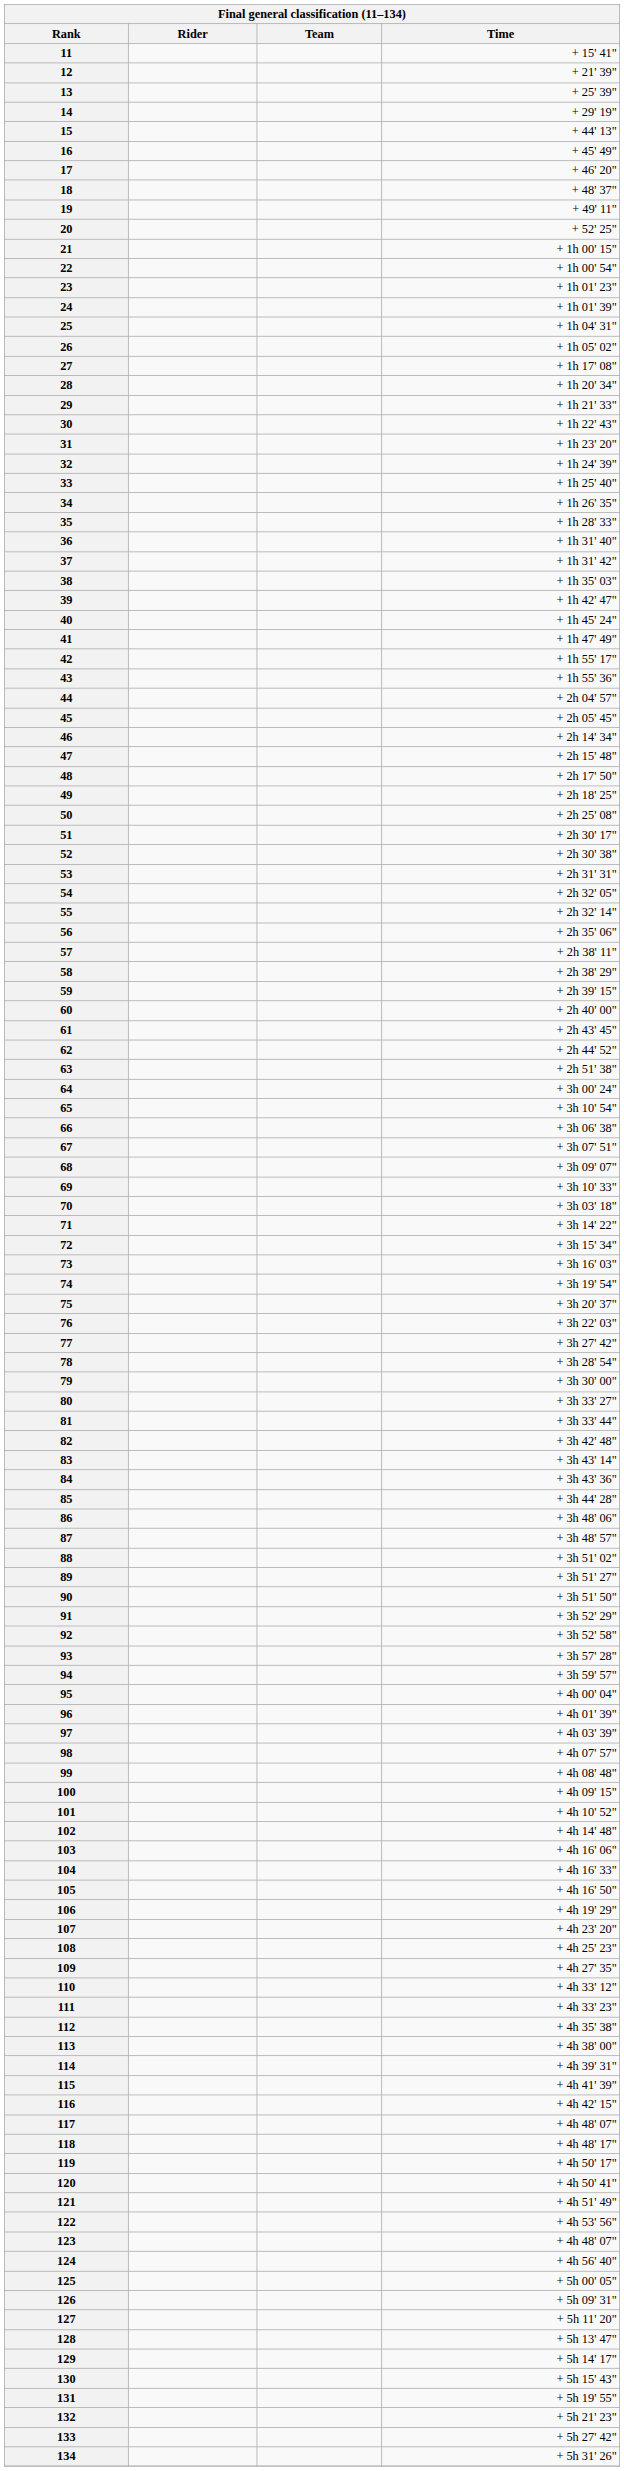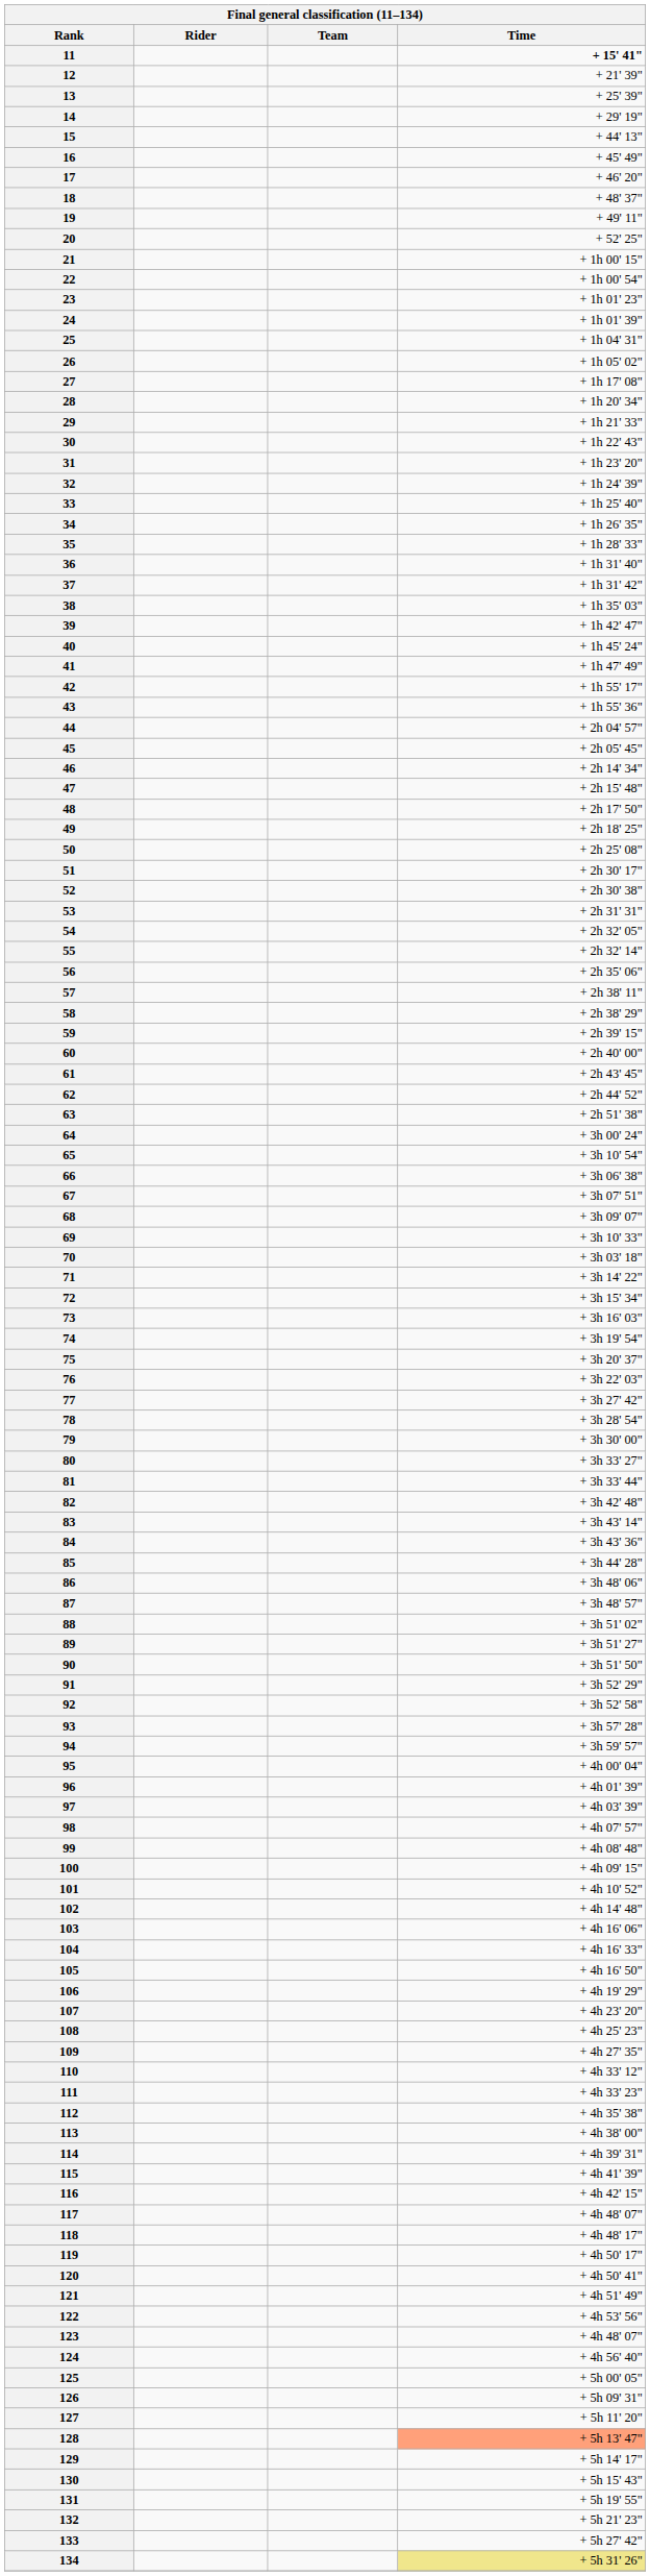11 | Time: normal -> bold
128 | Time: no background -> lightsalmon background
134 | Time: no background -> khaki background
